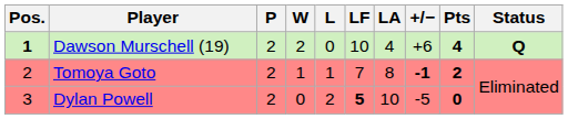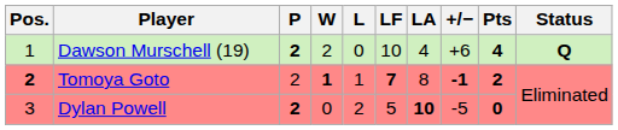Dawson Murschell (19) | Pos.: bold -> normal
Dawson Murschell (19) | P: normal -> bold
Tomoya Goto | Pos.: normal -> bold
Tomoya Goto | W: normal -> bold
Tomoya Goto | LF: normal -> bold
Dylan Powell | P: normal -> bold
Dylan Powell | LF: bold -> normal
Dylan Powell | LA: normal -> bold
